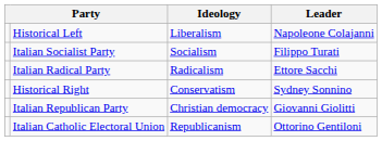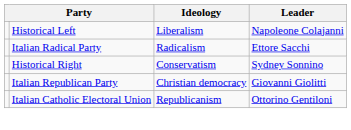- row: Italian Socialist Party | Socialism | Filippo Turati
